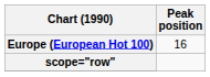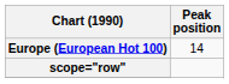Europe (European Hot 100) | Peak position: 16 -> 14
